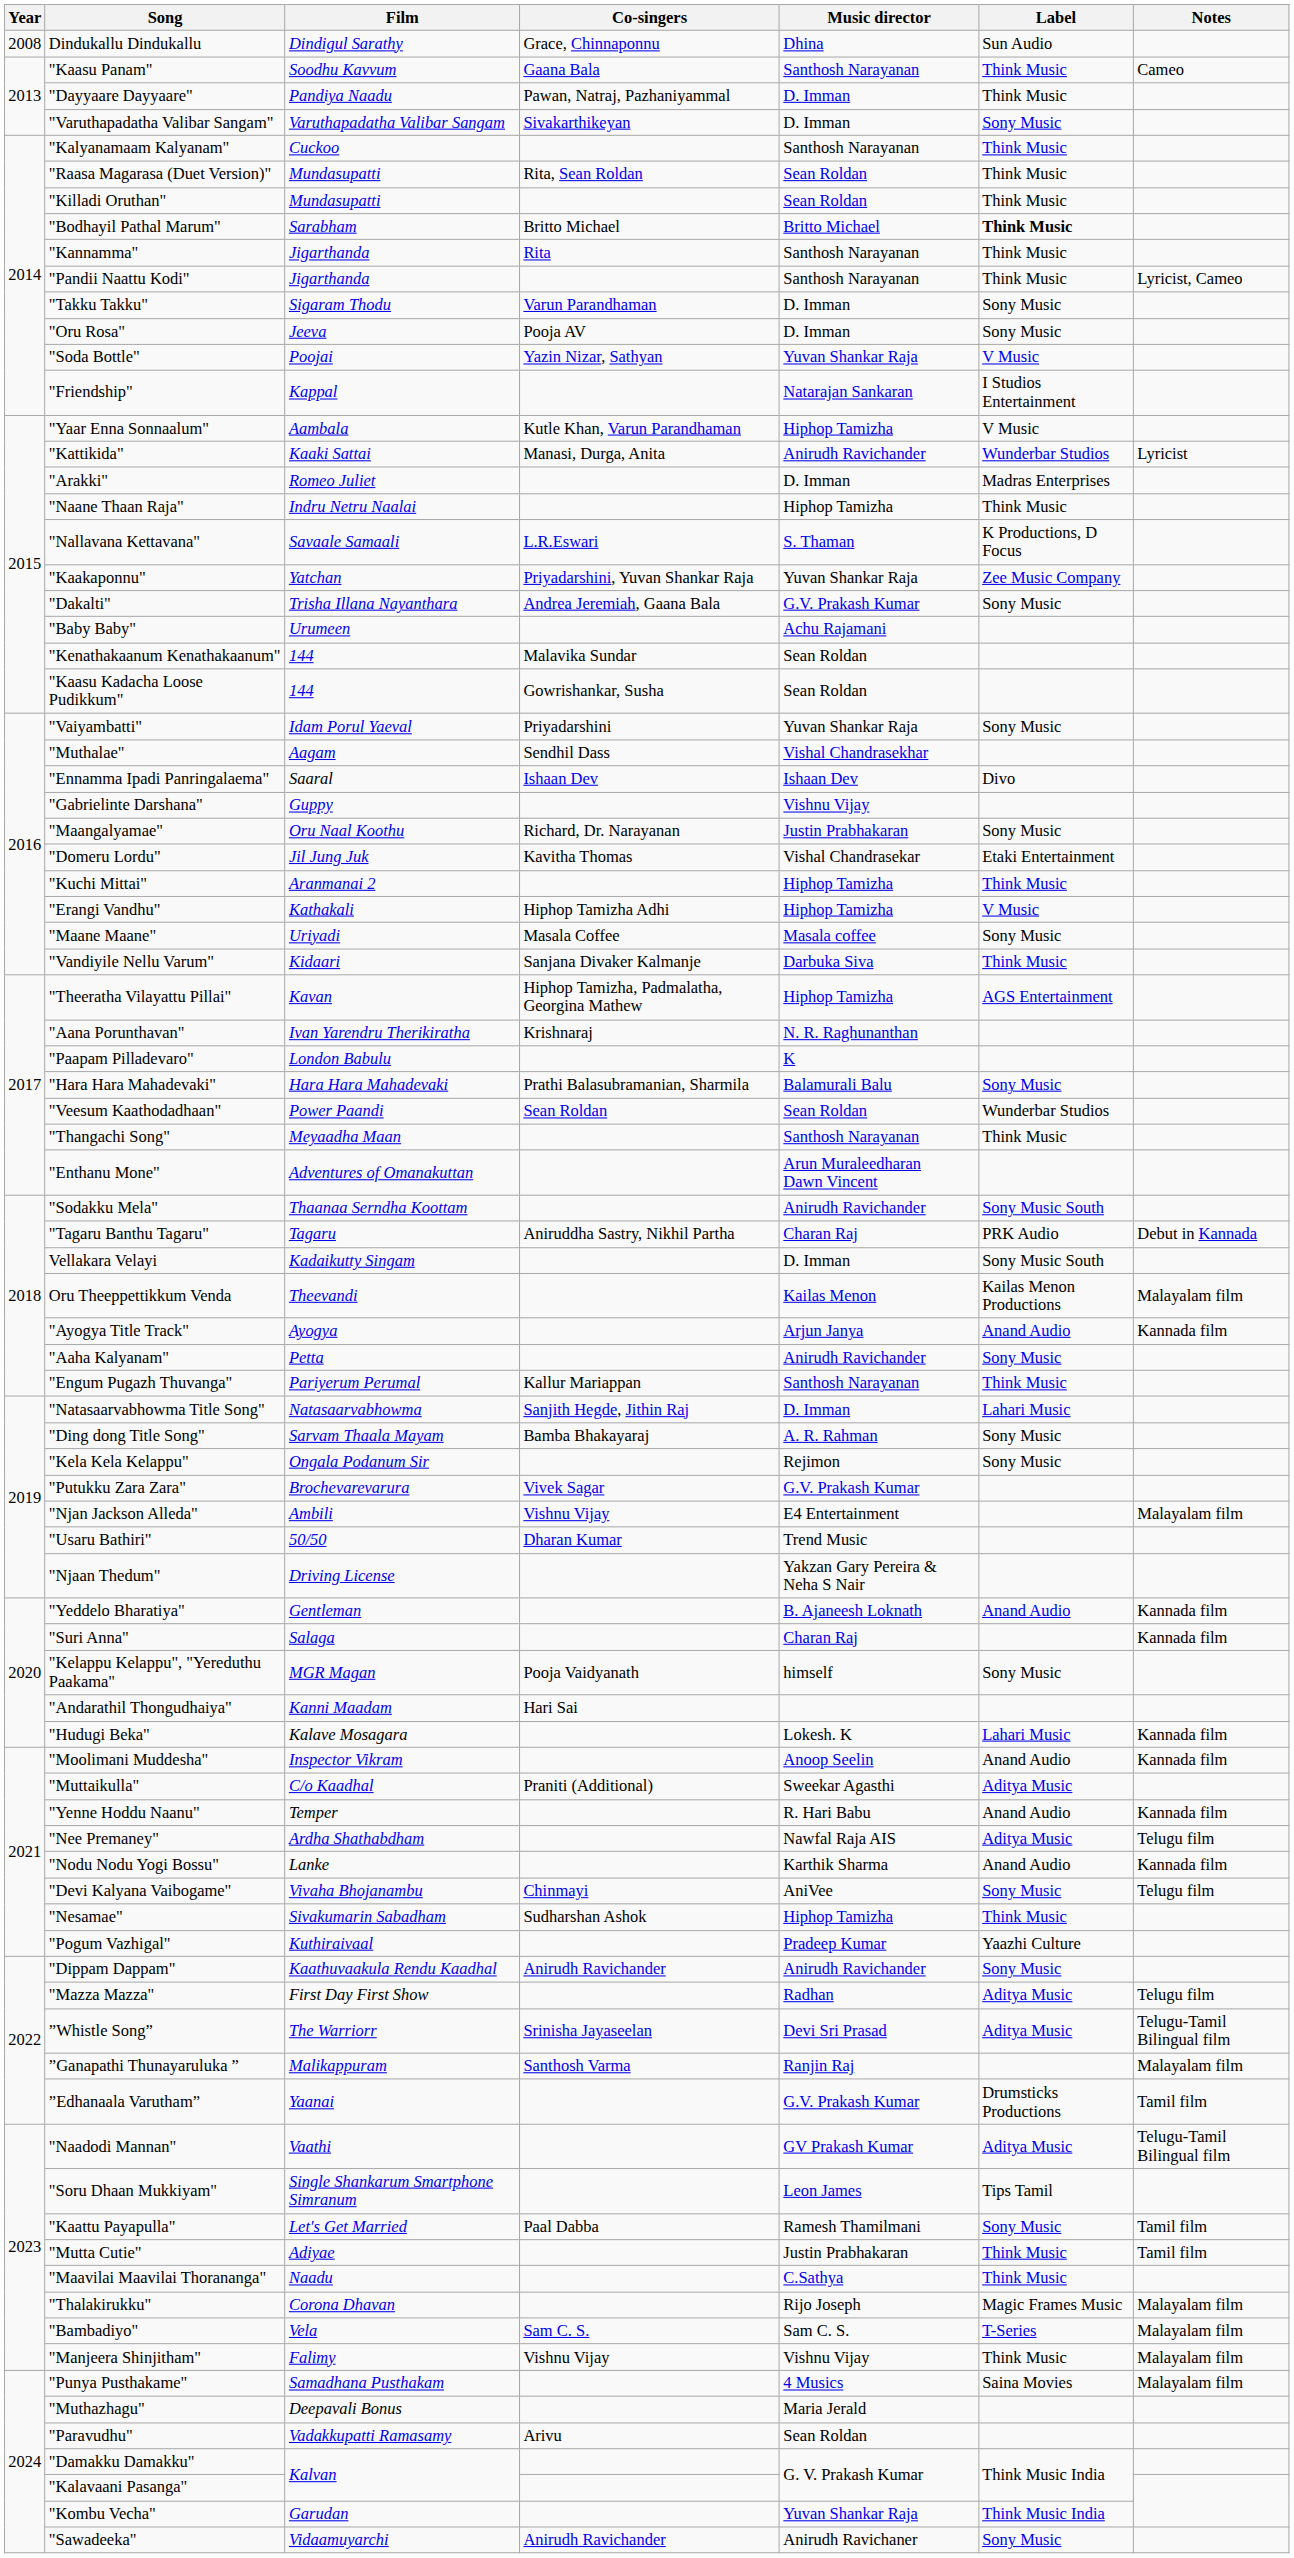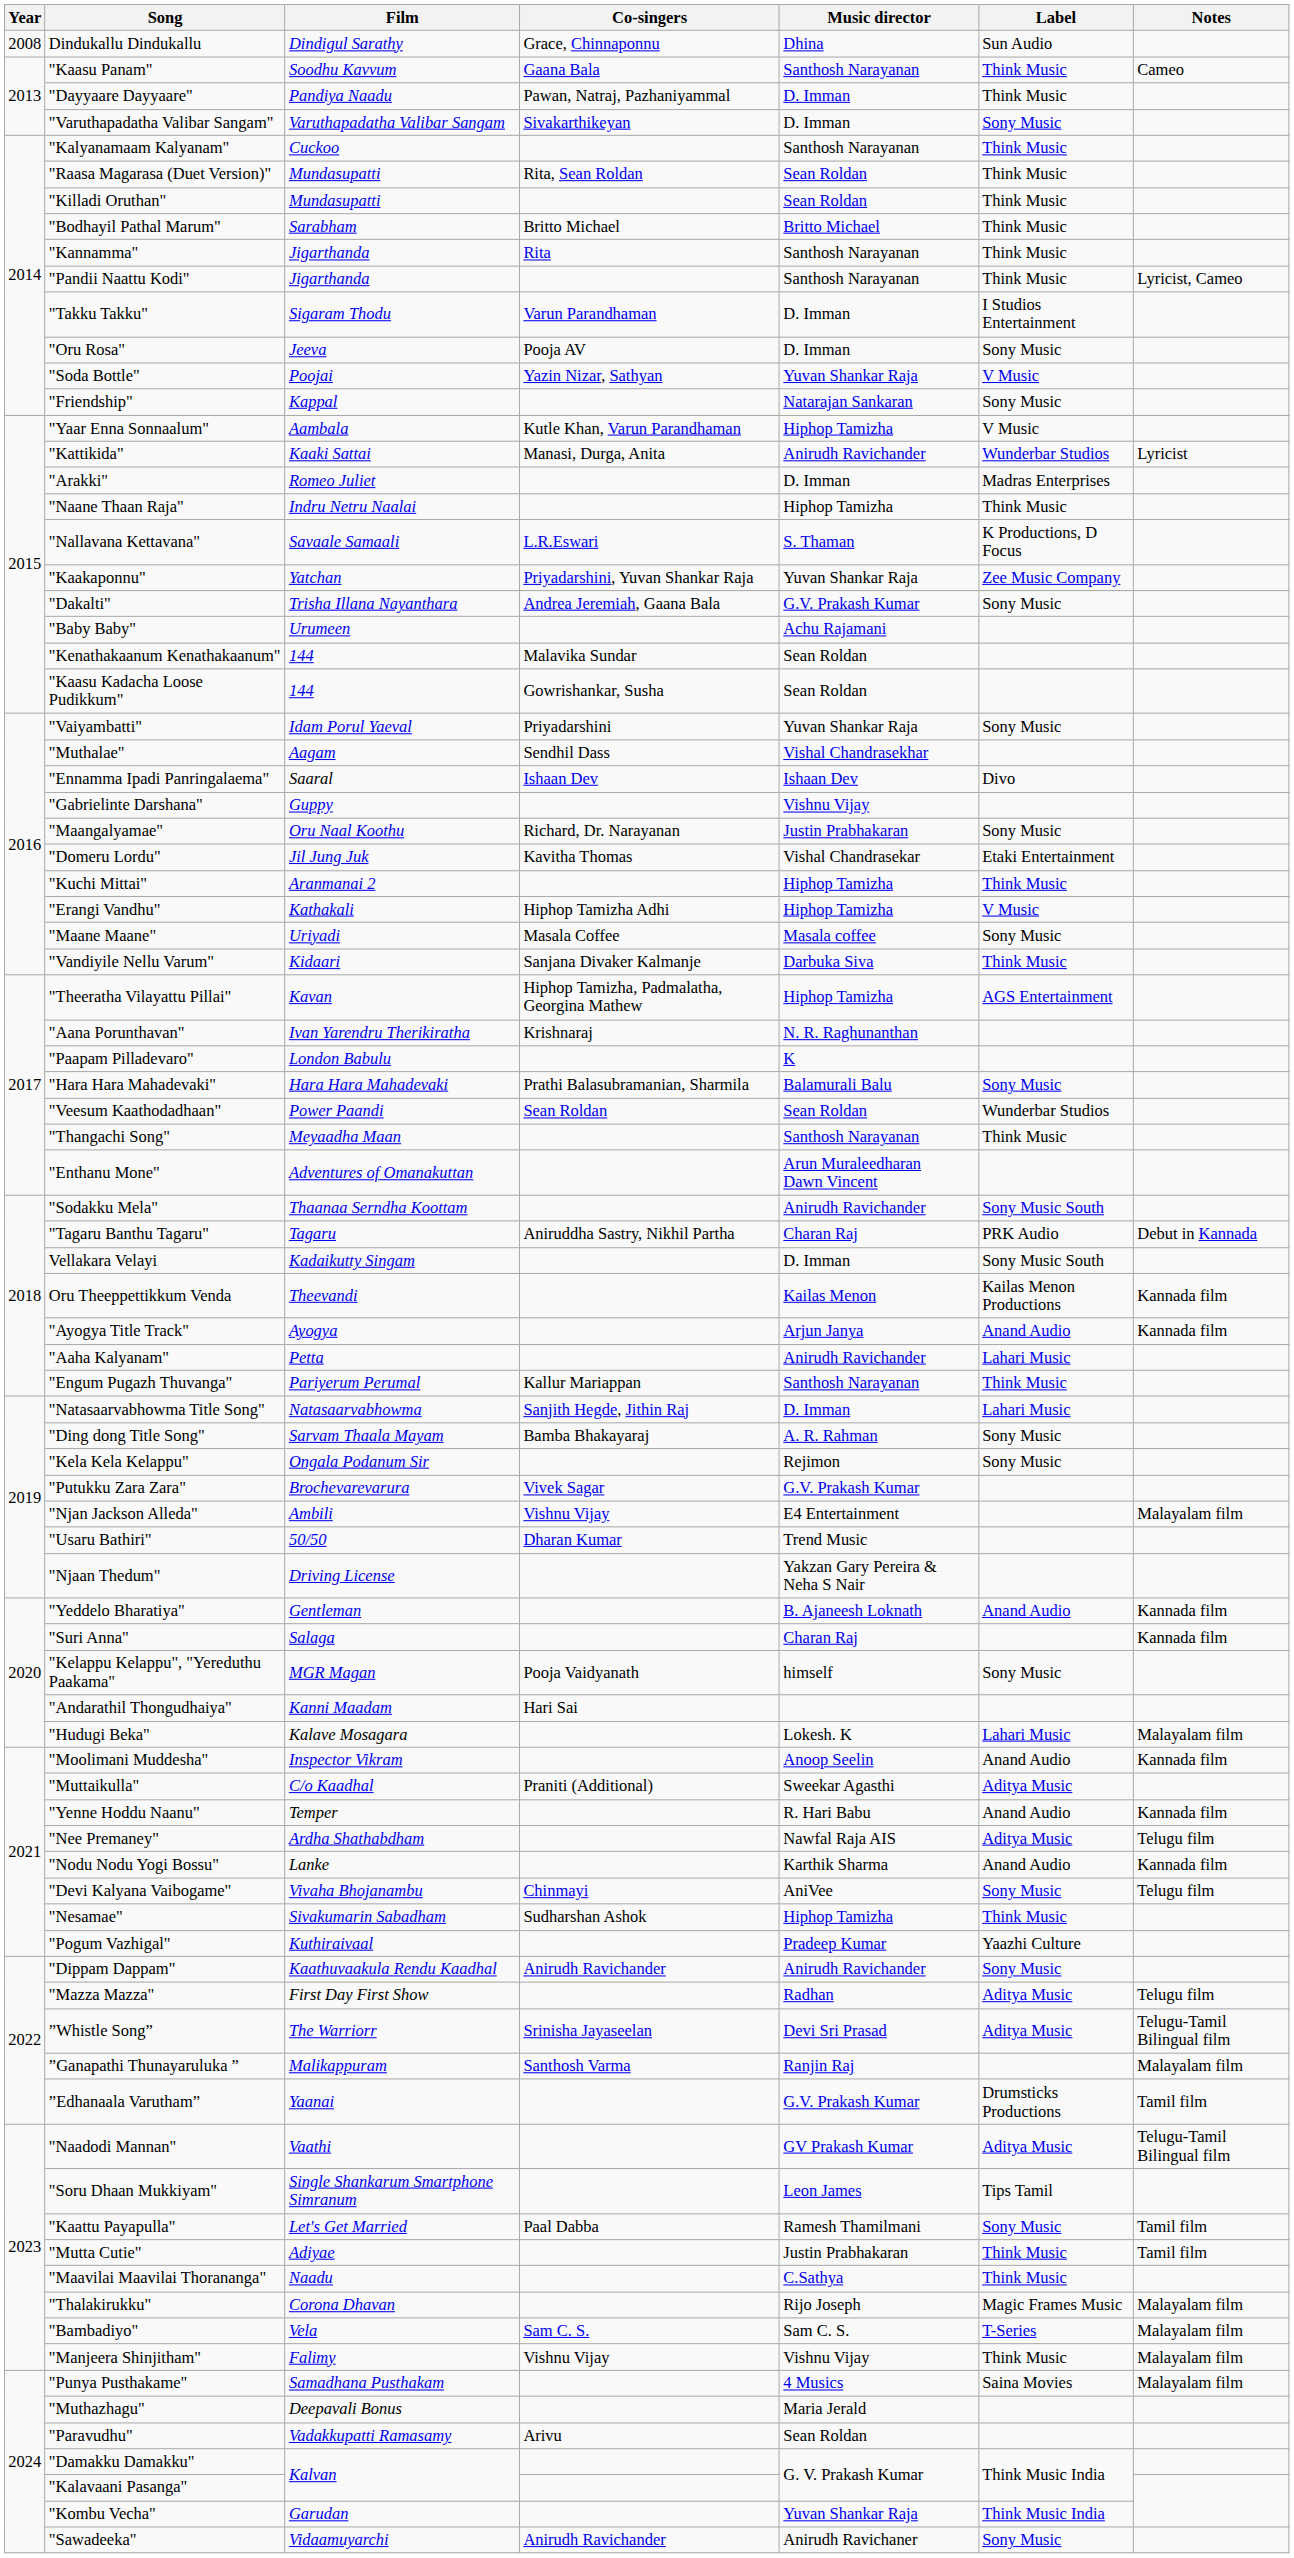"Bodhayil Pathal Marum" | Label: bold -> normal
"Takku Takku" | Label: Sony Music -> I Studios Entertainment
"Friendship" | Label: I Studios Entertainment -> Sony Music
Oru Theeppettikkum Venda | Notes: Malayalam film -> Kannada film
"Aaha Kalyanam" | Label: Sony Music -> Lahari Music
"Hudugi Beka" | Notes: Kannada film -> Malayalam film
